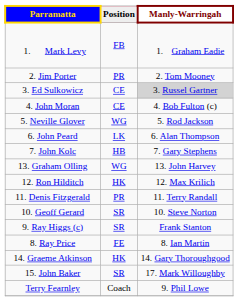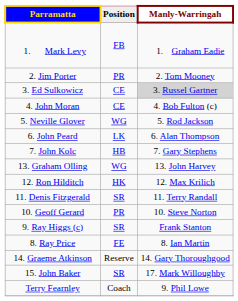11. Denis Fitzgerald | Position: PR -> SR
10. Geoff Gerard | Position: SR -> PR
14. Graeme Atkinson | Position: HK -> Reserve
